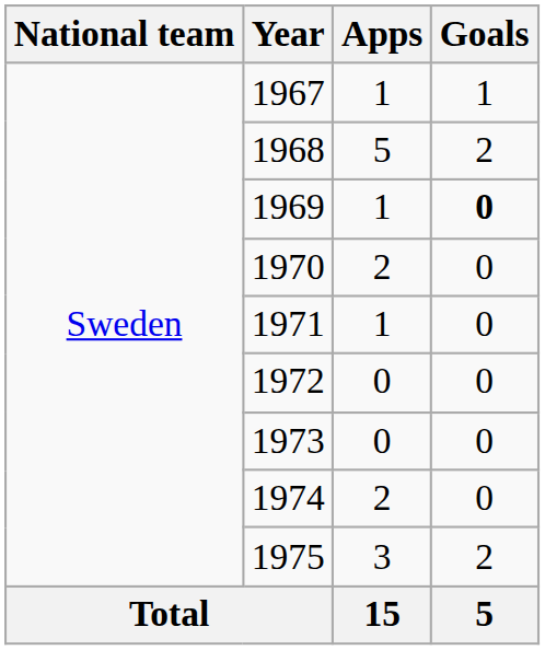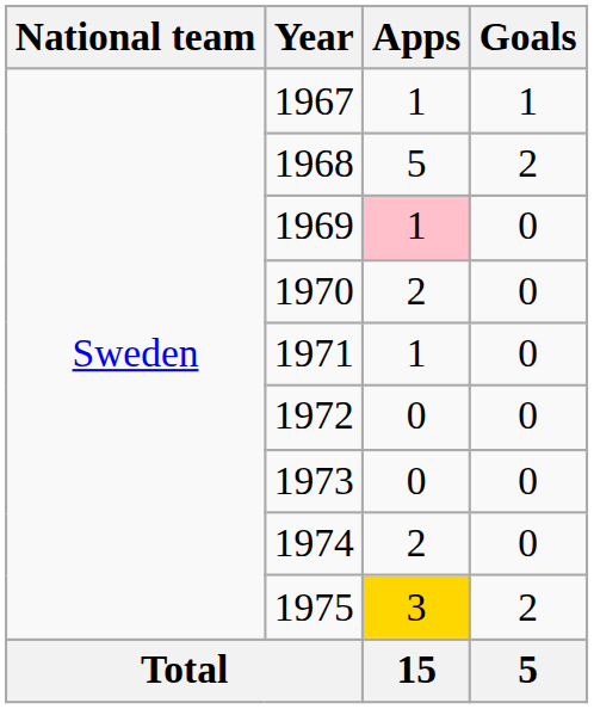1969 | Apps: no background -> pink background
1969 | Goals: bold -> normal
1975 | Apps: no background -> gold background
